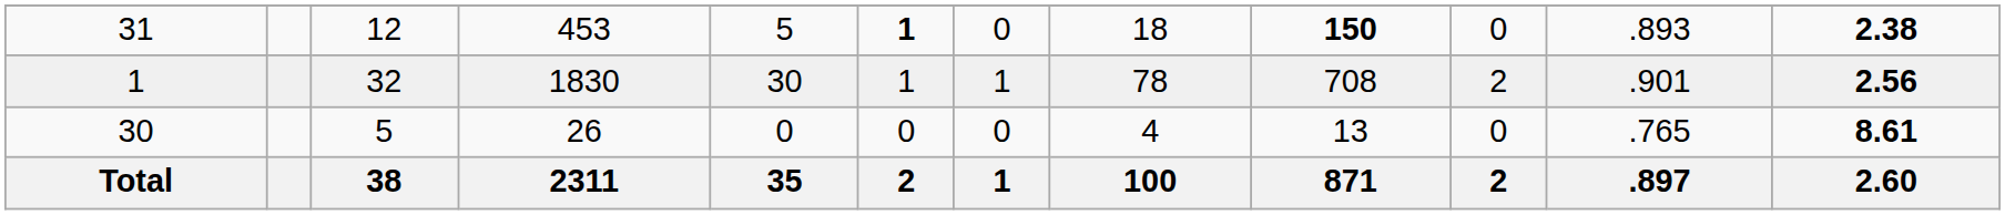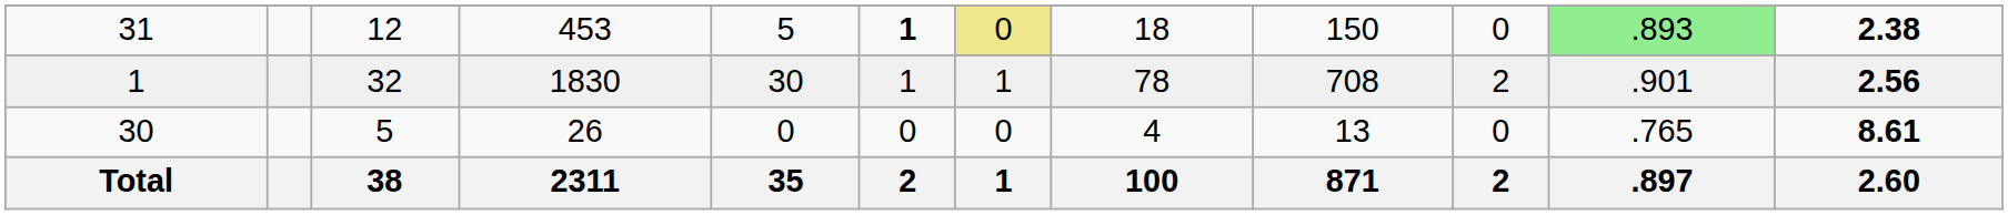31 | column 7: no background -> khaki background
31 | column 9: bold -> normal
31 | column 11: no background -> lightgreen background
